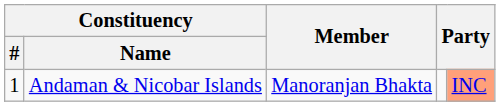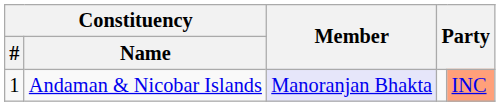Andaman & Nicobar Islands | Member: no background -> lavender background
